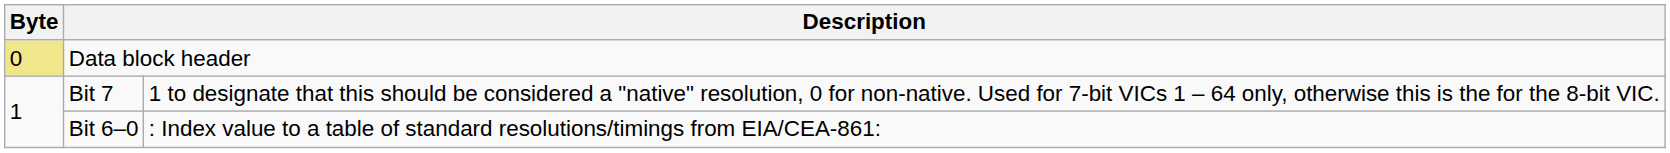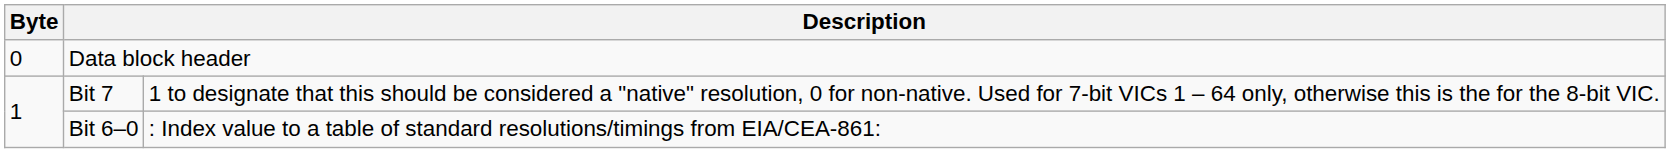Data block header | Byte: khaki background -> no background
